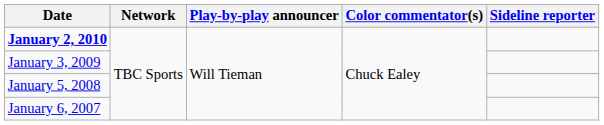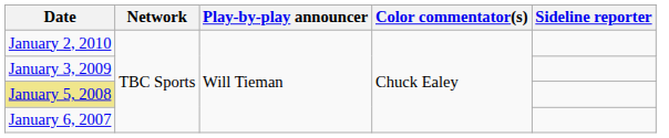January 2, 2010 | Date: bold -> normal
January 5, 2008 | Date: no background -> khaki background
